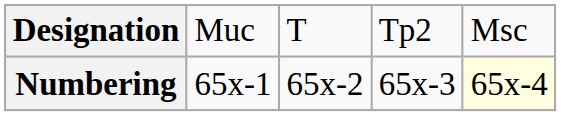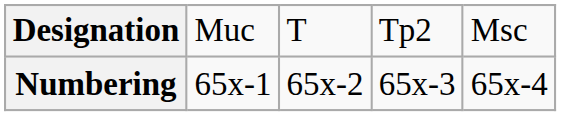Numbering | column 5: lightyellow background -> no background
